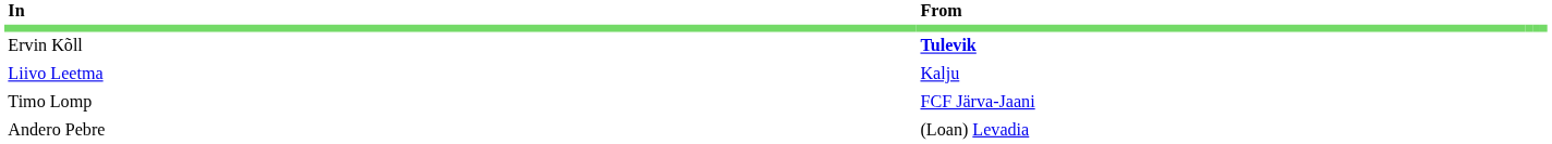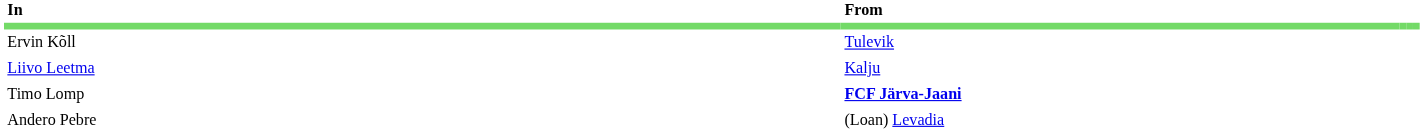Ervin Kõll | From: bold -> normal
Timo Lomp | From: normal -> bold
